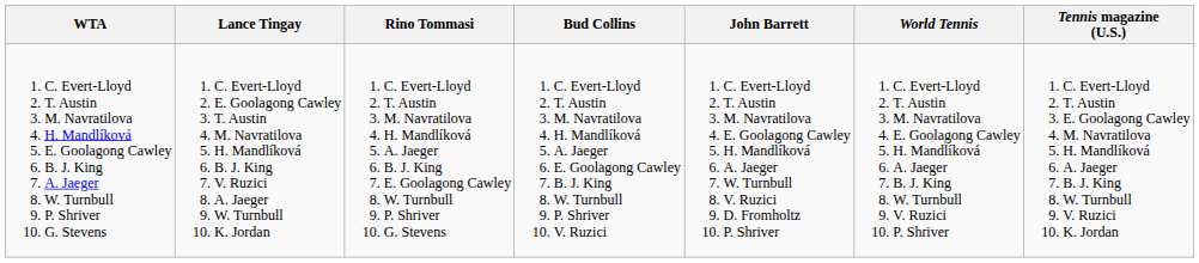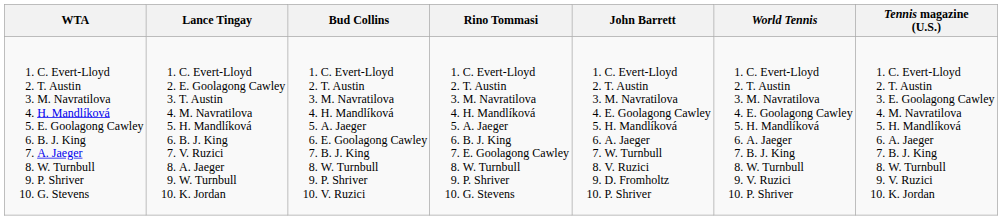columns swapped: Bud Collins <-> Rino Tommasi
